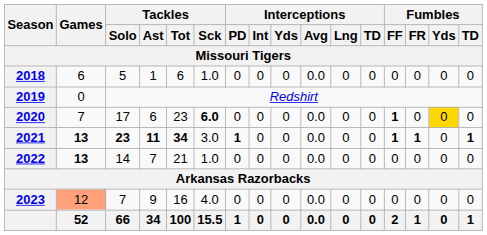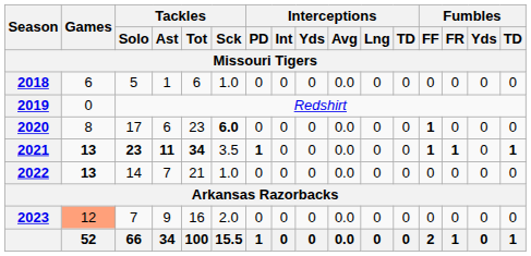2020 | Games: 7 -> 8
2020 | Fumbles / Yds: gold background -> no background
2021 | Tackles / Sck: 3.0 -> 3.5
2023 | Tackles / Sck: 4.0 -> 2.0
